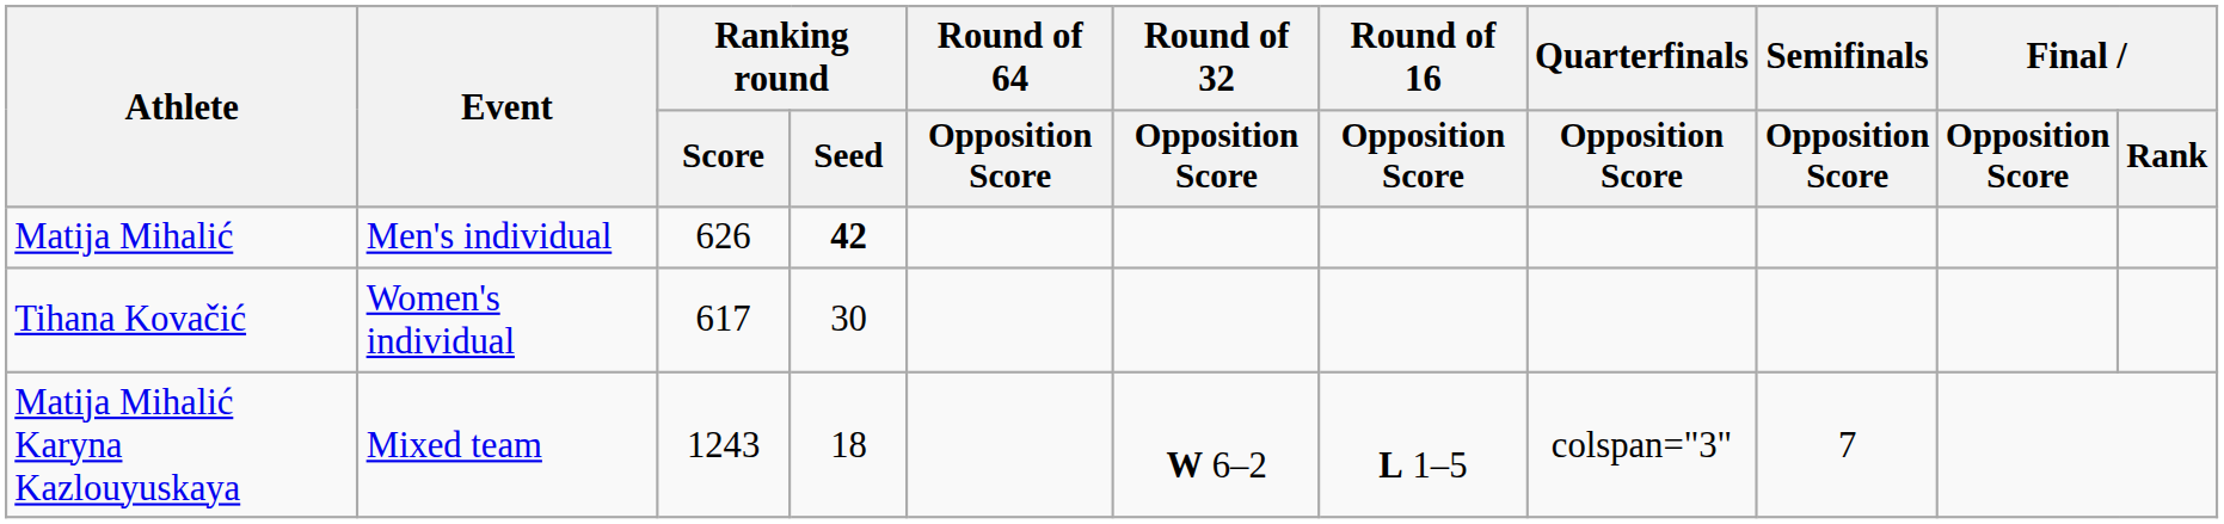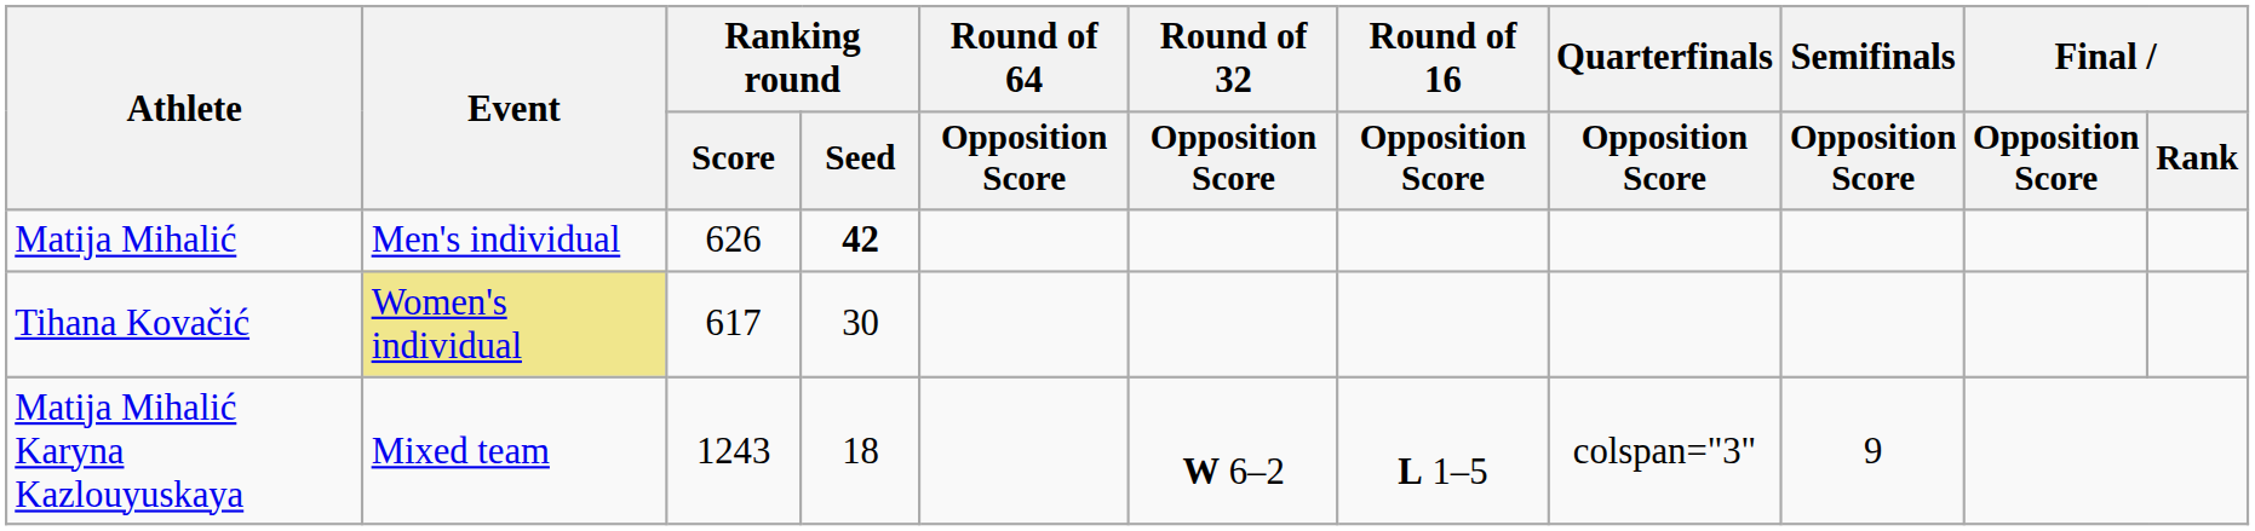Tihana Kovačić | Event: no background -> khaki background
Matija Mihalić Karyna Kazlouyuskaya | Semifinals / Opposition Score: 7 -> 9
